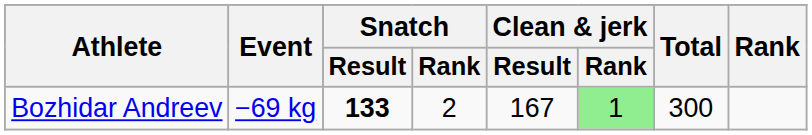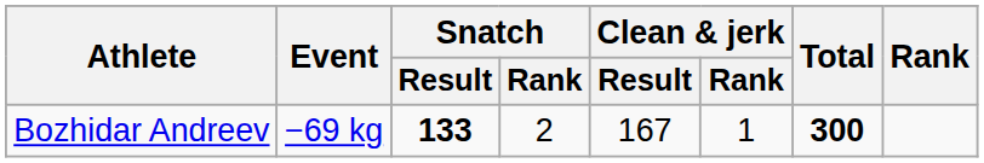Bozhidar Andreev | Clean & jerk / Rank: lightgreen background -> no background
Bozhidar Andreev | Total: normal -> bold
